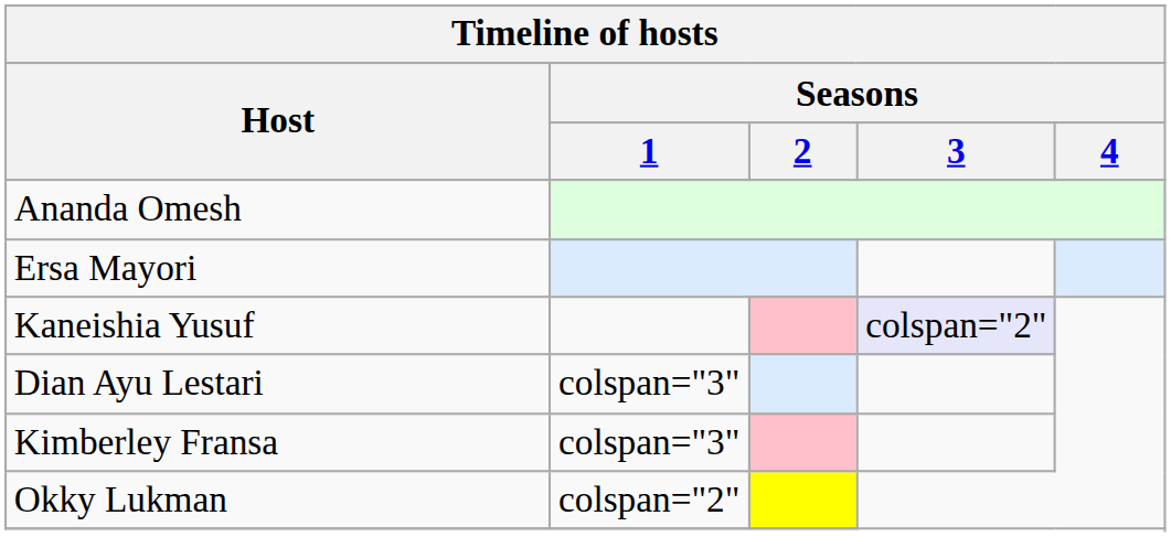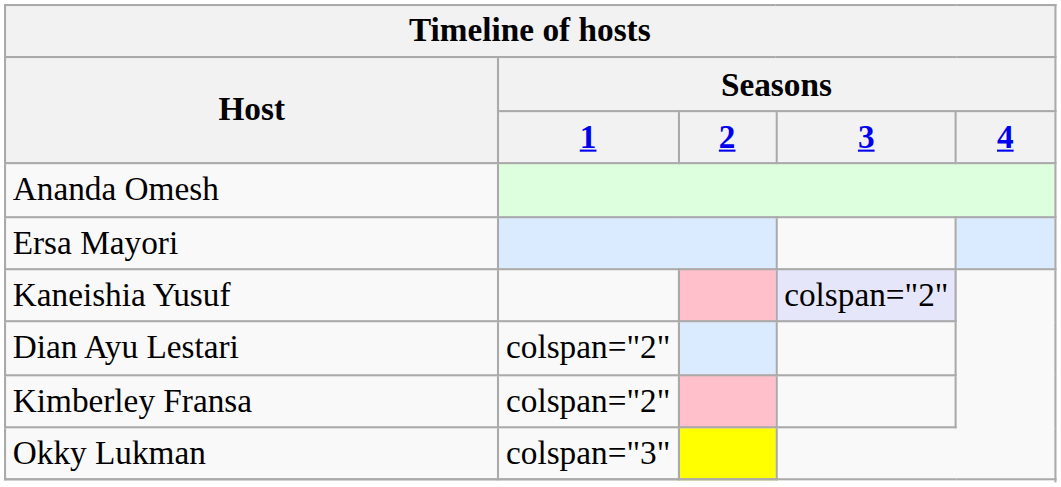Dian Ayu Lestari | Seasons / 1: colspan="3" -> colspan="2"
Kimberley Fransa | Seasons / 1: colspan="3" -> colspan="2"
Okky Lukman | Seasons / 1: colspan="2" -> colspan="3"
